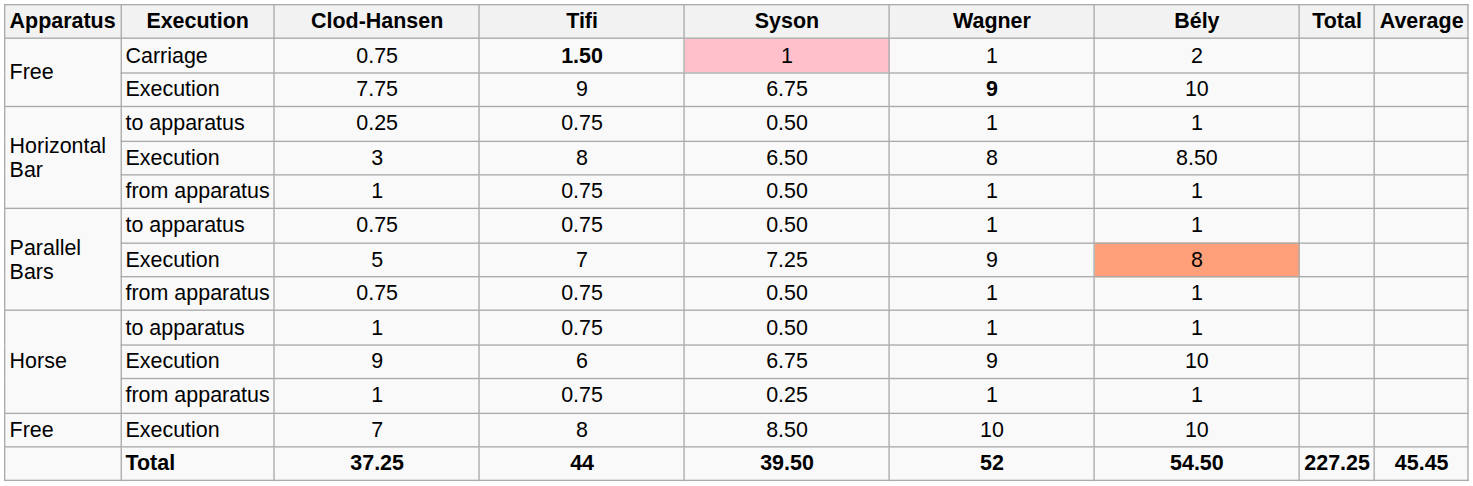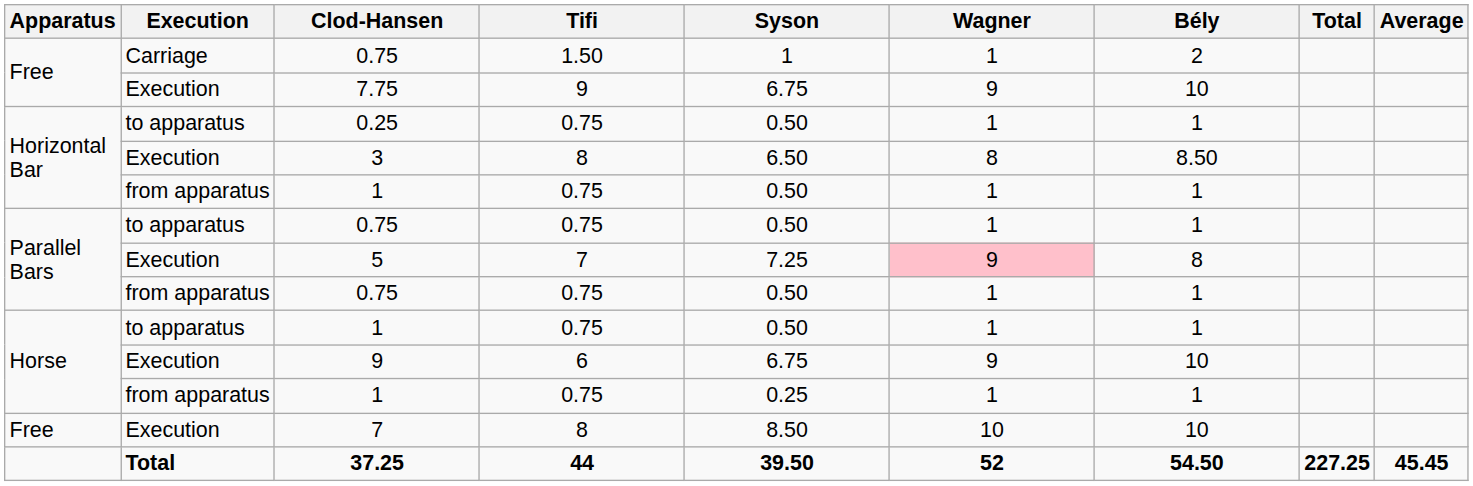Carriage / 0.75 | Tifi: bold -> normal
Carriage / 0.75 | Syson: pink background -> no background
7.75 | Wagner: bold -> normal
5 | Wagner: no background -> pink background
5 | Bély: lightsalmon background -> no background
